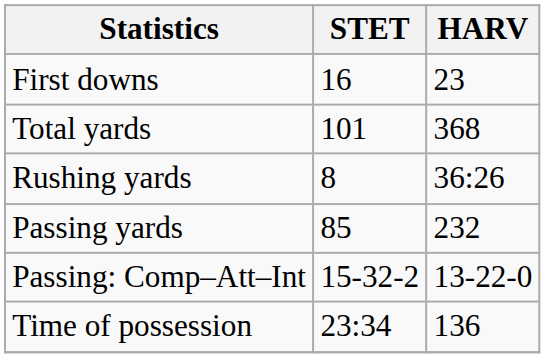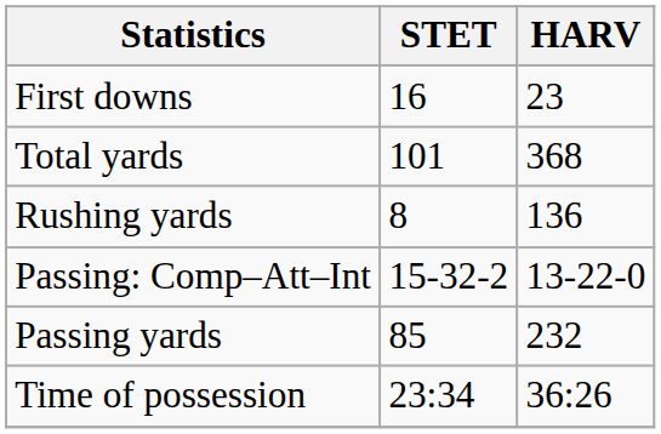Rushing yards | HARV: 36:26 -> 136
rows swapped: Passing yards <-> Passing: Comp–Att–Int
Time of possession | HARV: 136 -> 36:26
